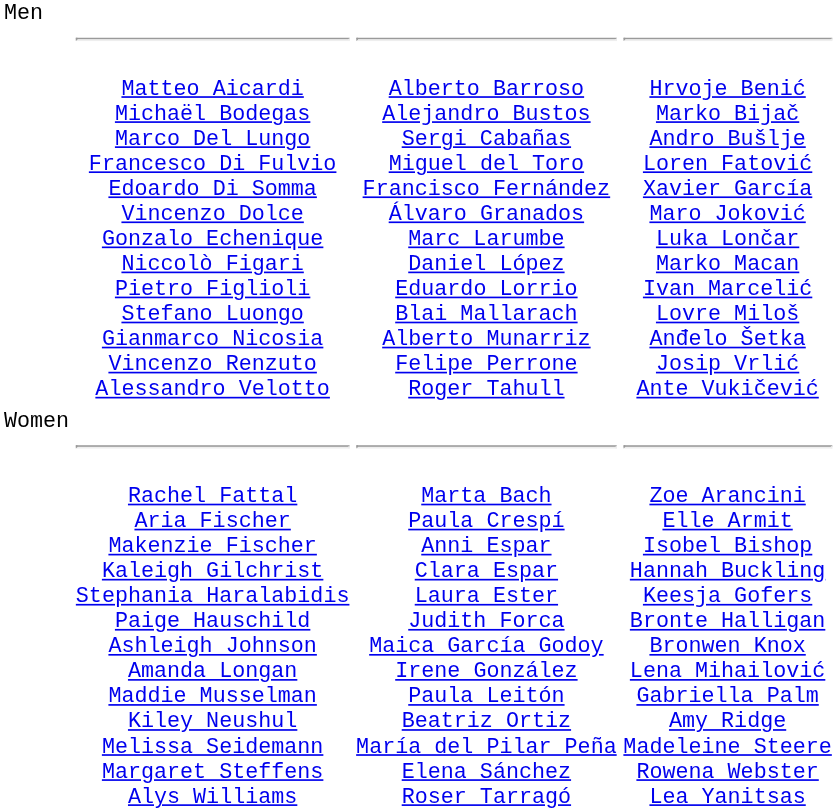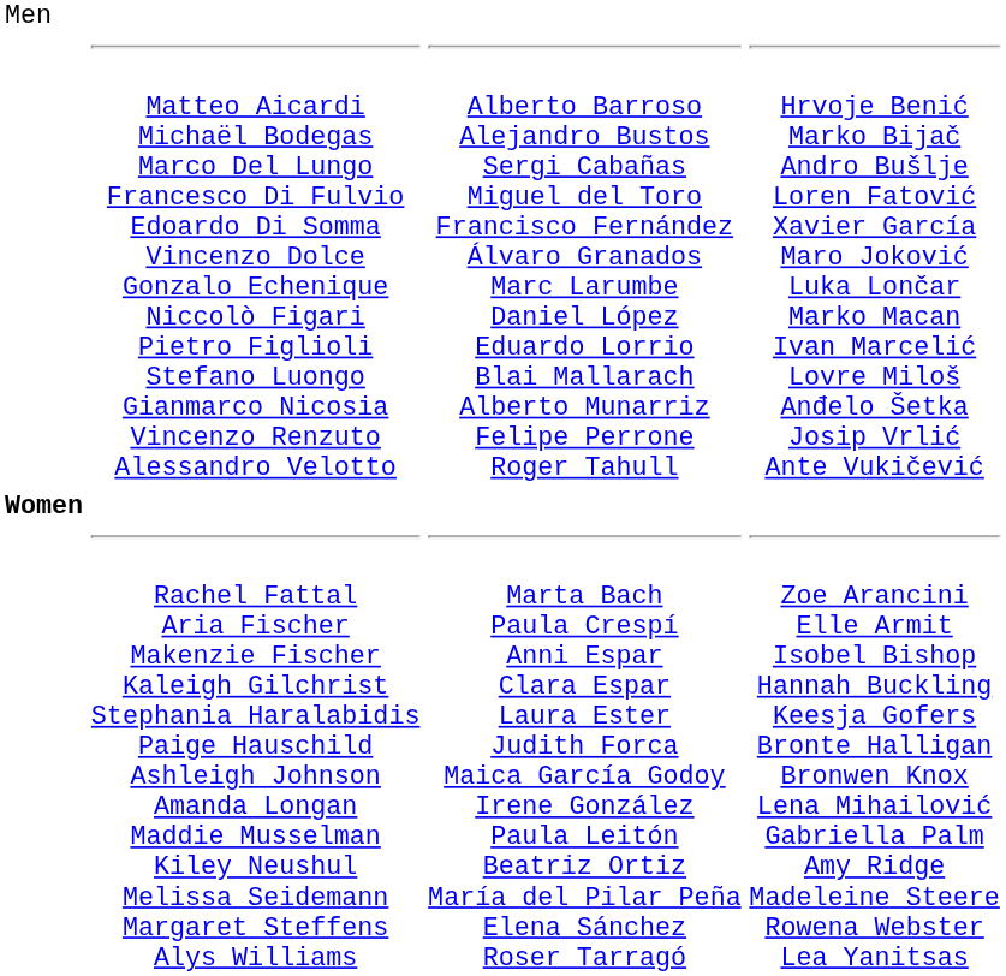Women | column 1: normal -> bold
